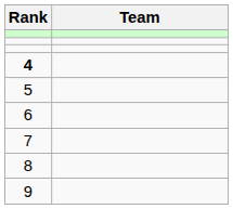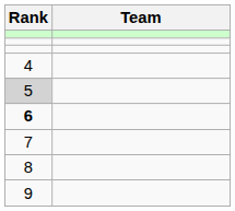row 5 | Rank: bold -> normal
row 6 | Rank: no background -> lightgrey background
row 7 | Rank: normal -> bold
